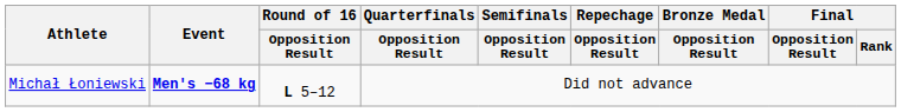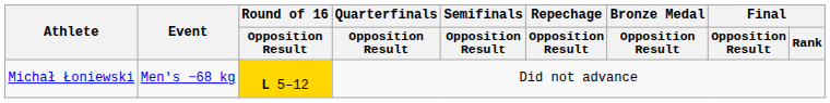Michał Łoniewski | Event: bold -> normal
Michał Łoniewski | Round of 16 / Opposition Result: no background -> gold background
